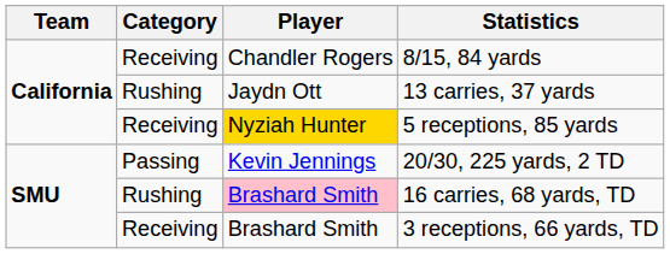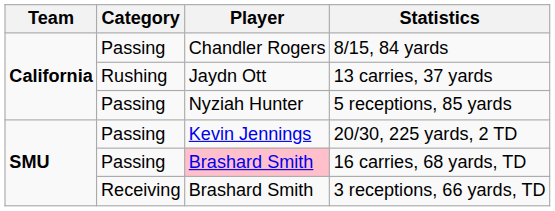8/15, 84 yards | Category: Receiving -> Passing
5 receptions, 85 yards | Category: Receiving -> Passing
5 receptions, 85 yards | Player: gold background -> no background
16 carries, 68 yards, TD | Category: Rushing -> Passing
